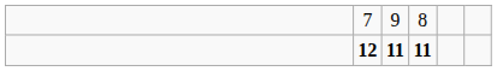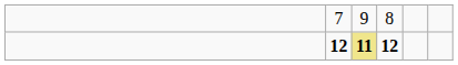row 2 | column 3: no background -> khaki background
row 2 | column 4: 11 -> 12
